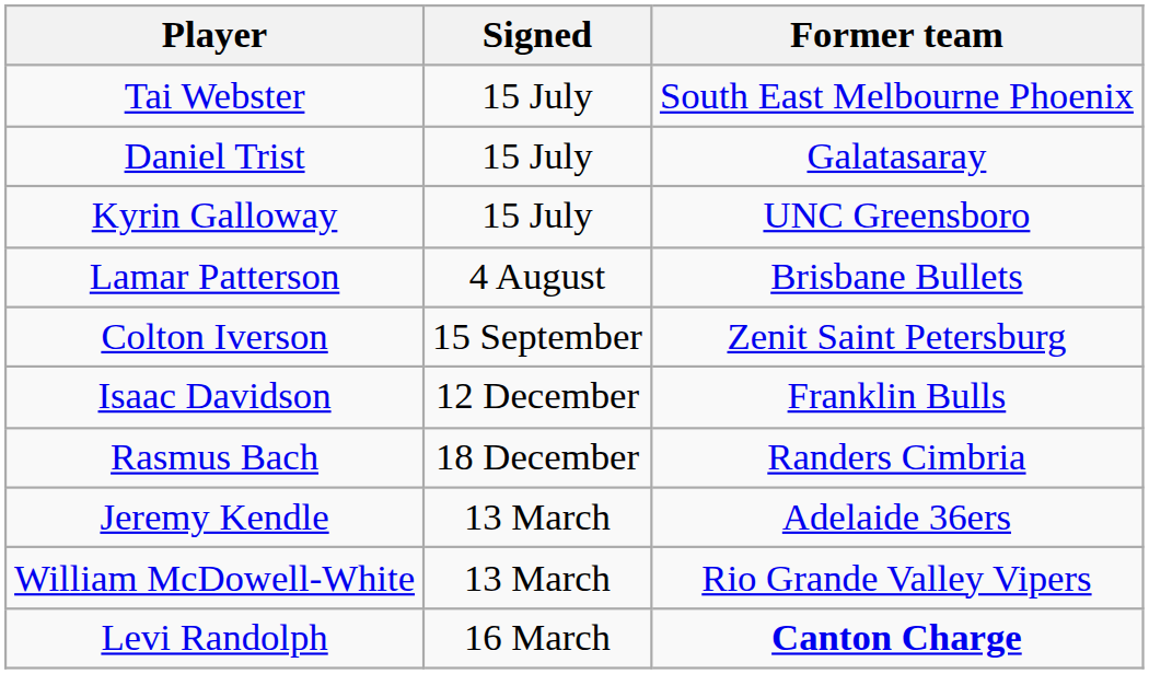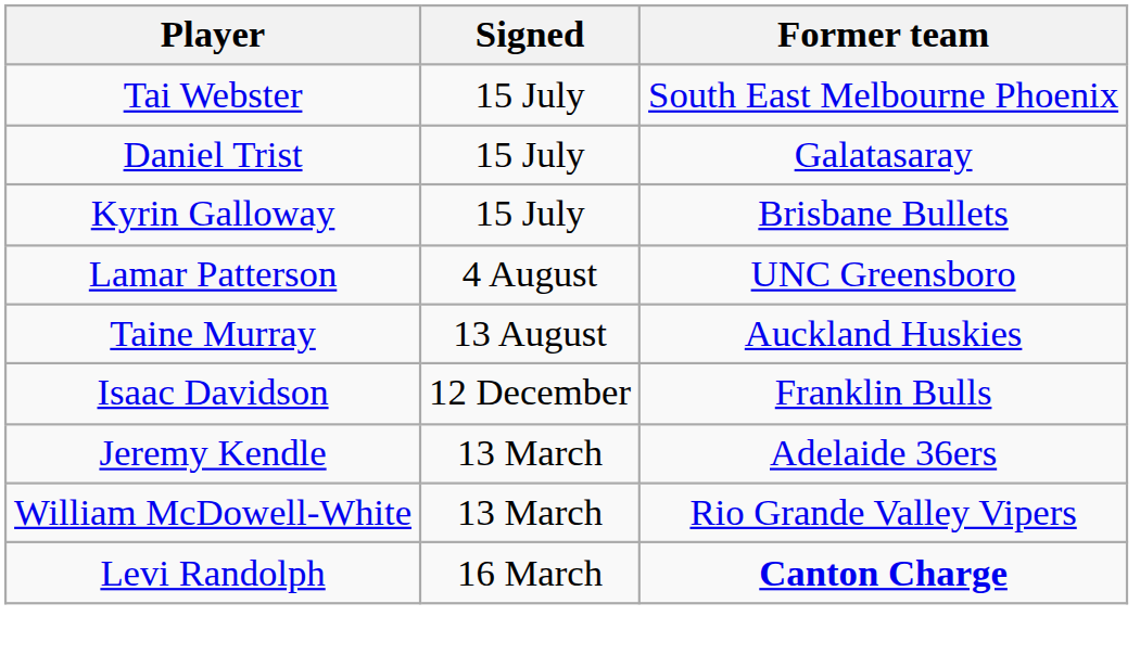Kyrin Galloway | Former team: UNC Greensboro -> Brisbane Bullets
Lamar Patterson | Former team: Brisbane Bullets -> UNC Greensboro
+ row: Taine Murray | 13 August | Auckland Huskies
- row: Colton Iverson | 15 September | Zenit Saint Petersburg
- row: Rasmus Bach | 18 December | Randers Cimbria
